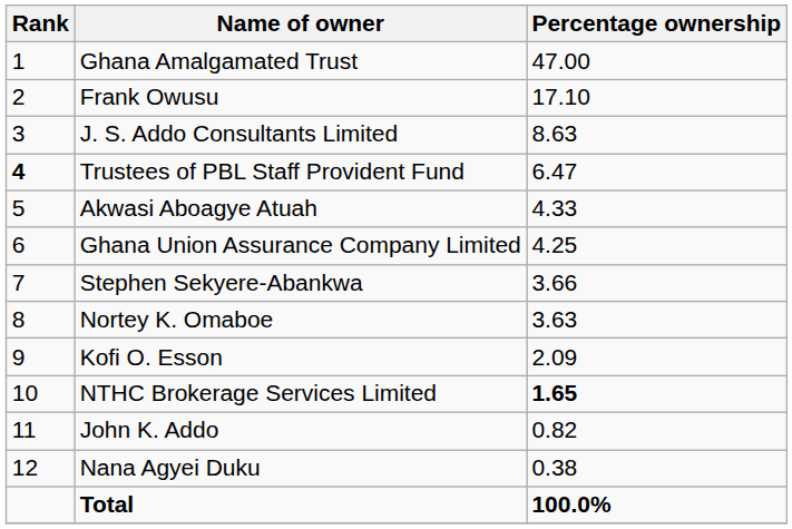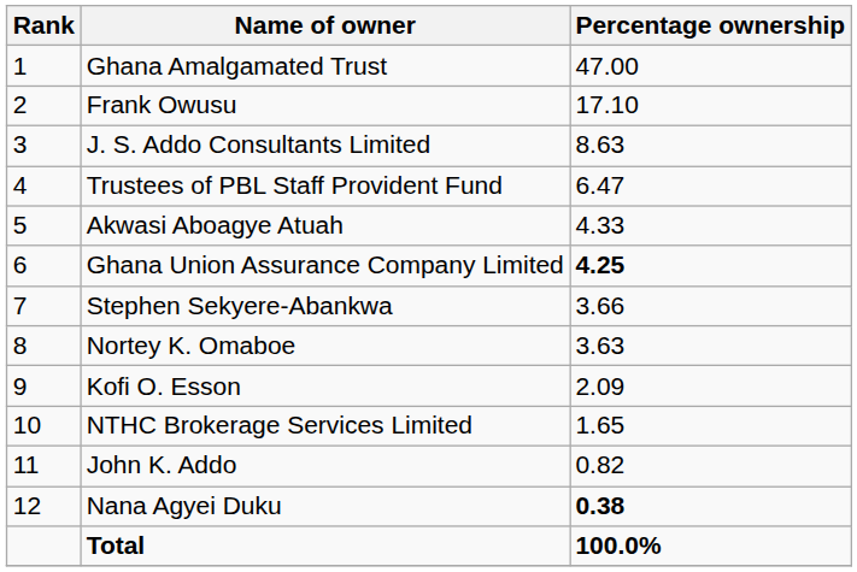Trustees of PBL Staff Provident Fund | Rank: bold -> normal
Ghana Union Assurance Company Limited | Percentage ownership: normal -> bold
NTHC Brokerage Services Limited | Percentage ownership: bold -> normal
Nana Agyei Duku | Percentage ownership: normal -> bold
